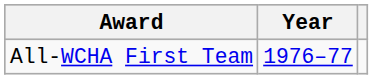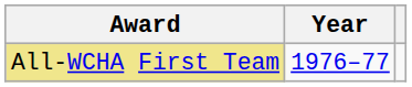row 2 | Award: no background -> khaki background
